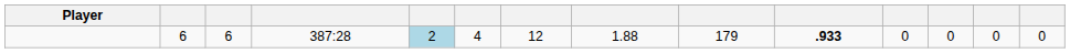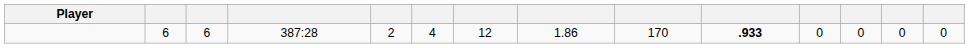row 2 | column 5: lightblue background -> no background
row 2 | column 8: 1.88 -> 1.86
row 2 | column 9: 179 -> 170
